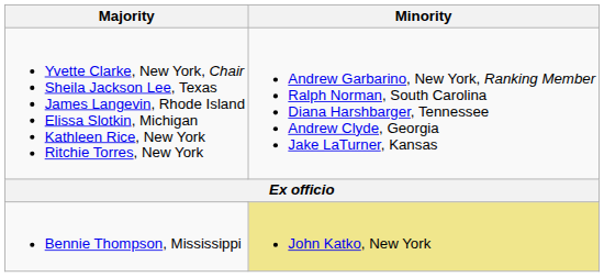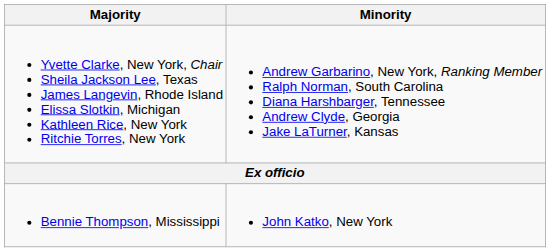Bennie Thompson, Mississippi | Minority: khaki background -> no background
